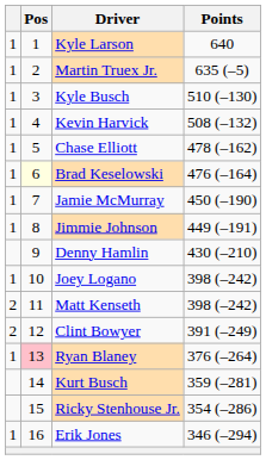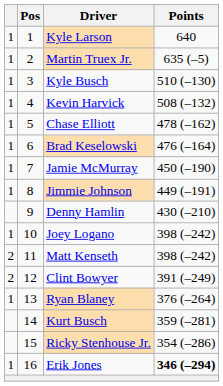Brad Keselowski | Pos: lightyellow background -> no background
Ryan Blaney | Pos: pink background -> no background
Erik Jones | Points: normal -> bold
